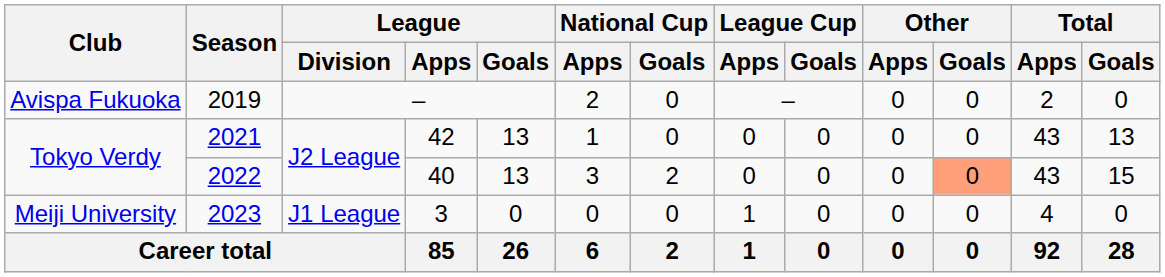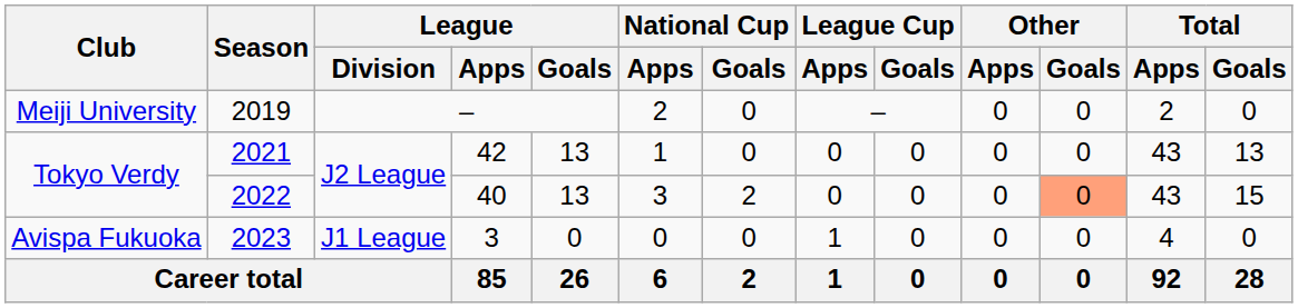2019 | Club: Avispa Fukuoka -> Meiji University
2023 | Club: Meiji University -> Avispa Fukuoka
